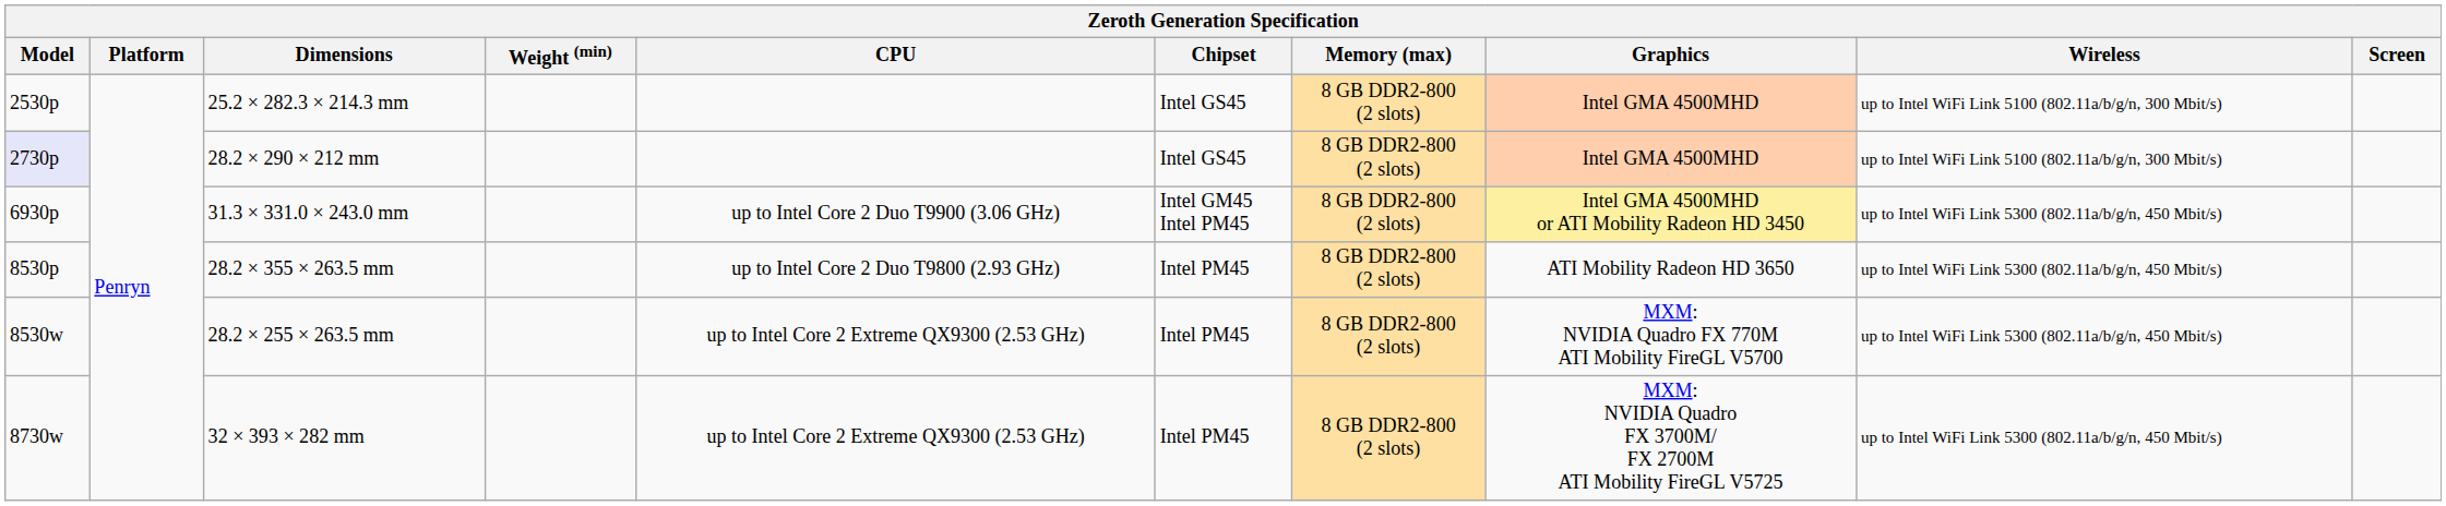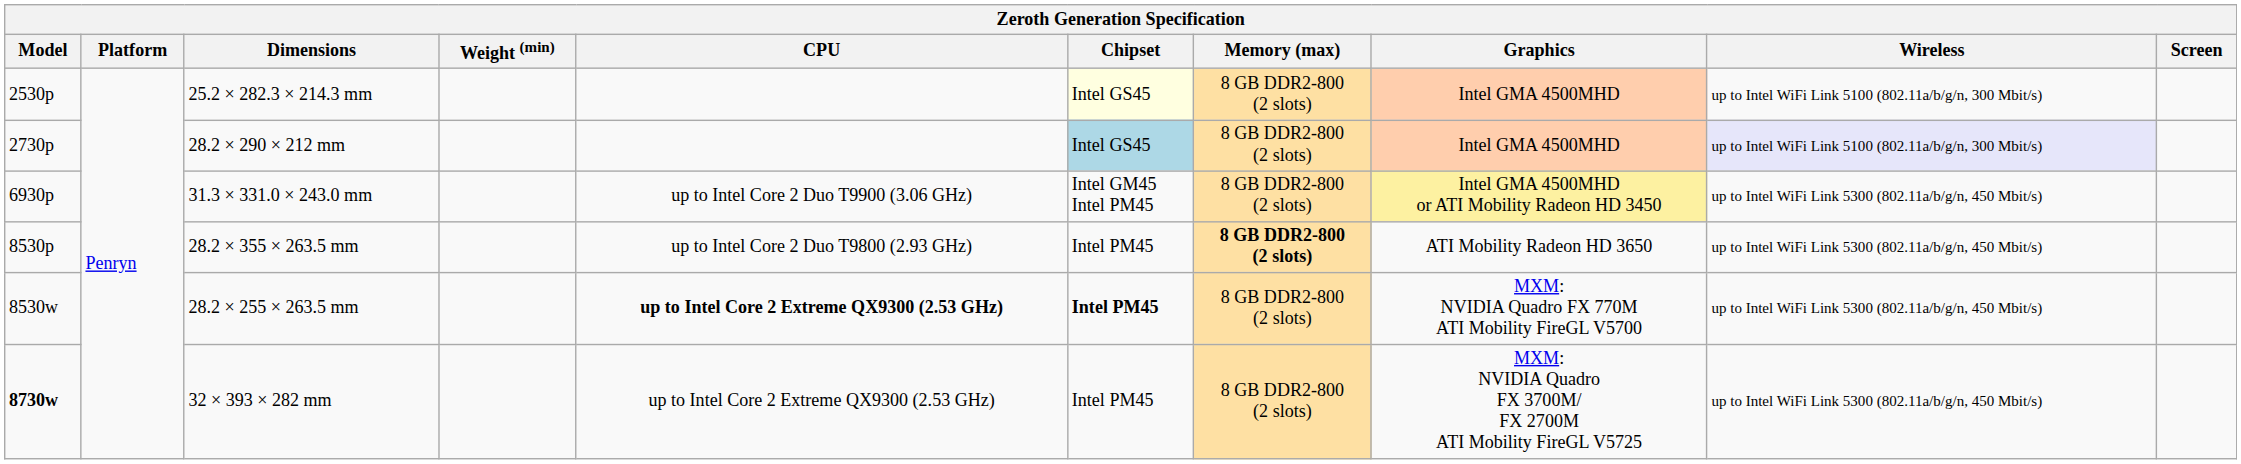25.2 × 282.3 × 214.3 mm | Chipset: no background -> lightyellow background
28.2 × 290 × 212 mm | Model: lavender background -> no background
28.2 × 290 × 212 mm | Chipset: no background -> lightblue background
28.2 × 290 × 212 mm | Wireless: no background -> lavender background
28.2 × 355 × 263.5 mm | Memory (max): normal -> bold
28.2 × 255 × 263.5 mm | CPU: normal -> bold
28.2 × 255 × 263.5 mm | Chipset: normal -> bold
32 × 393 × 282 mm | Model: normal -> bold
